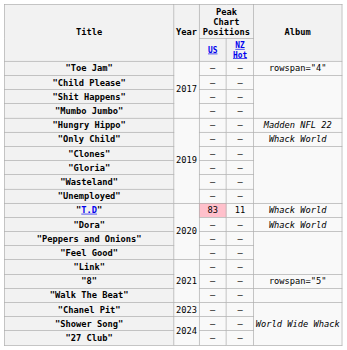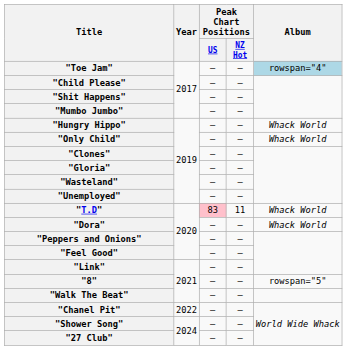"Toe Jam" | Album: no background -> lightblue background
"Hungry Hippo" | Album: Madden NFL 22 -> Whack World
"Chanel Pit" | Year: 2023 -> 2022
